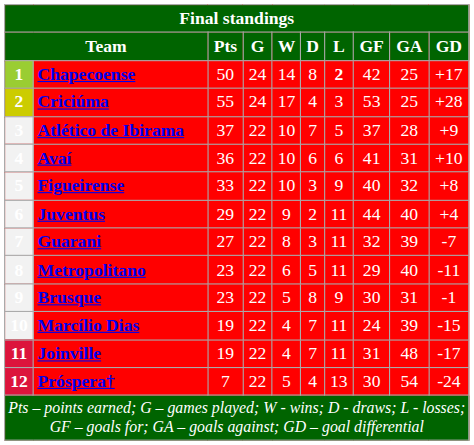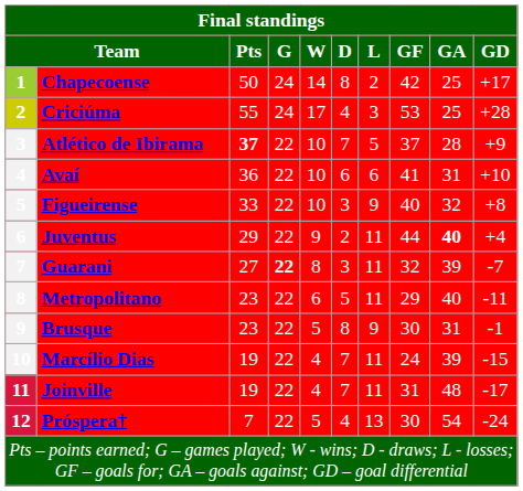Chapecoense | L: bold -> normal
Atlético de Ibirama | Pts: normal -> bold
Juventus | GA: normal -> bold
Guarani | G: normal -> bold
